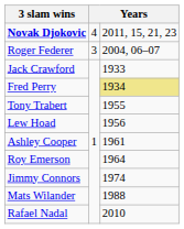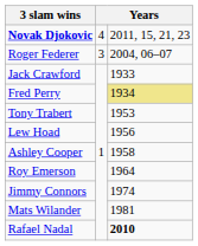Tony Trabert | column 3: 1955 -> 1953
Ashley Cooper | column 3: 1961 -> 1958
Mats Wilander | column 3: 1988 -> 1981
Rafael Nadal | column 3: normal -> bold
